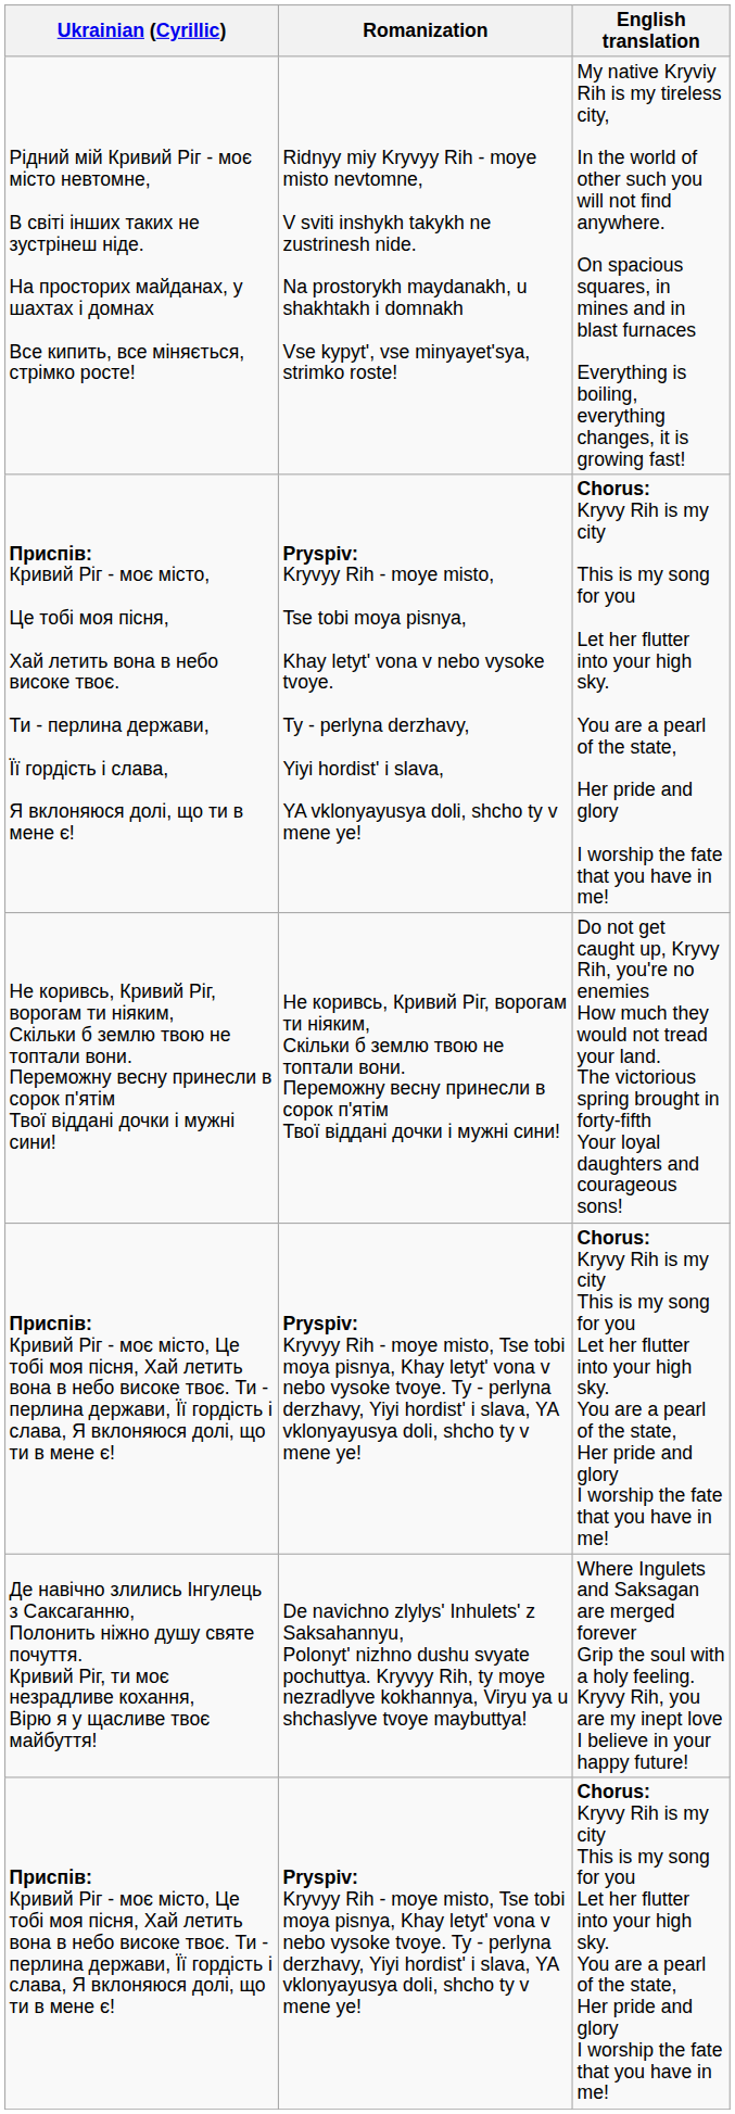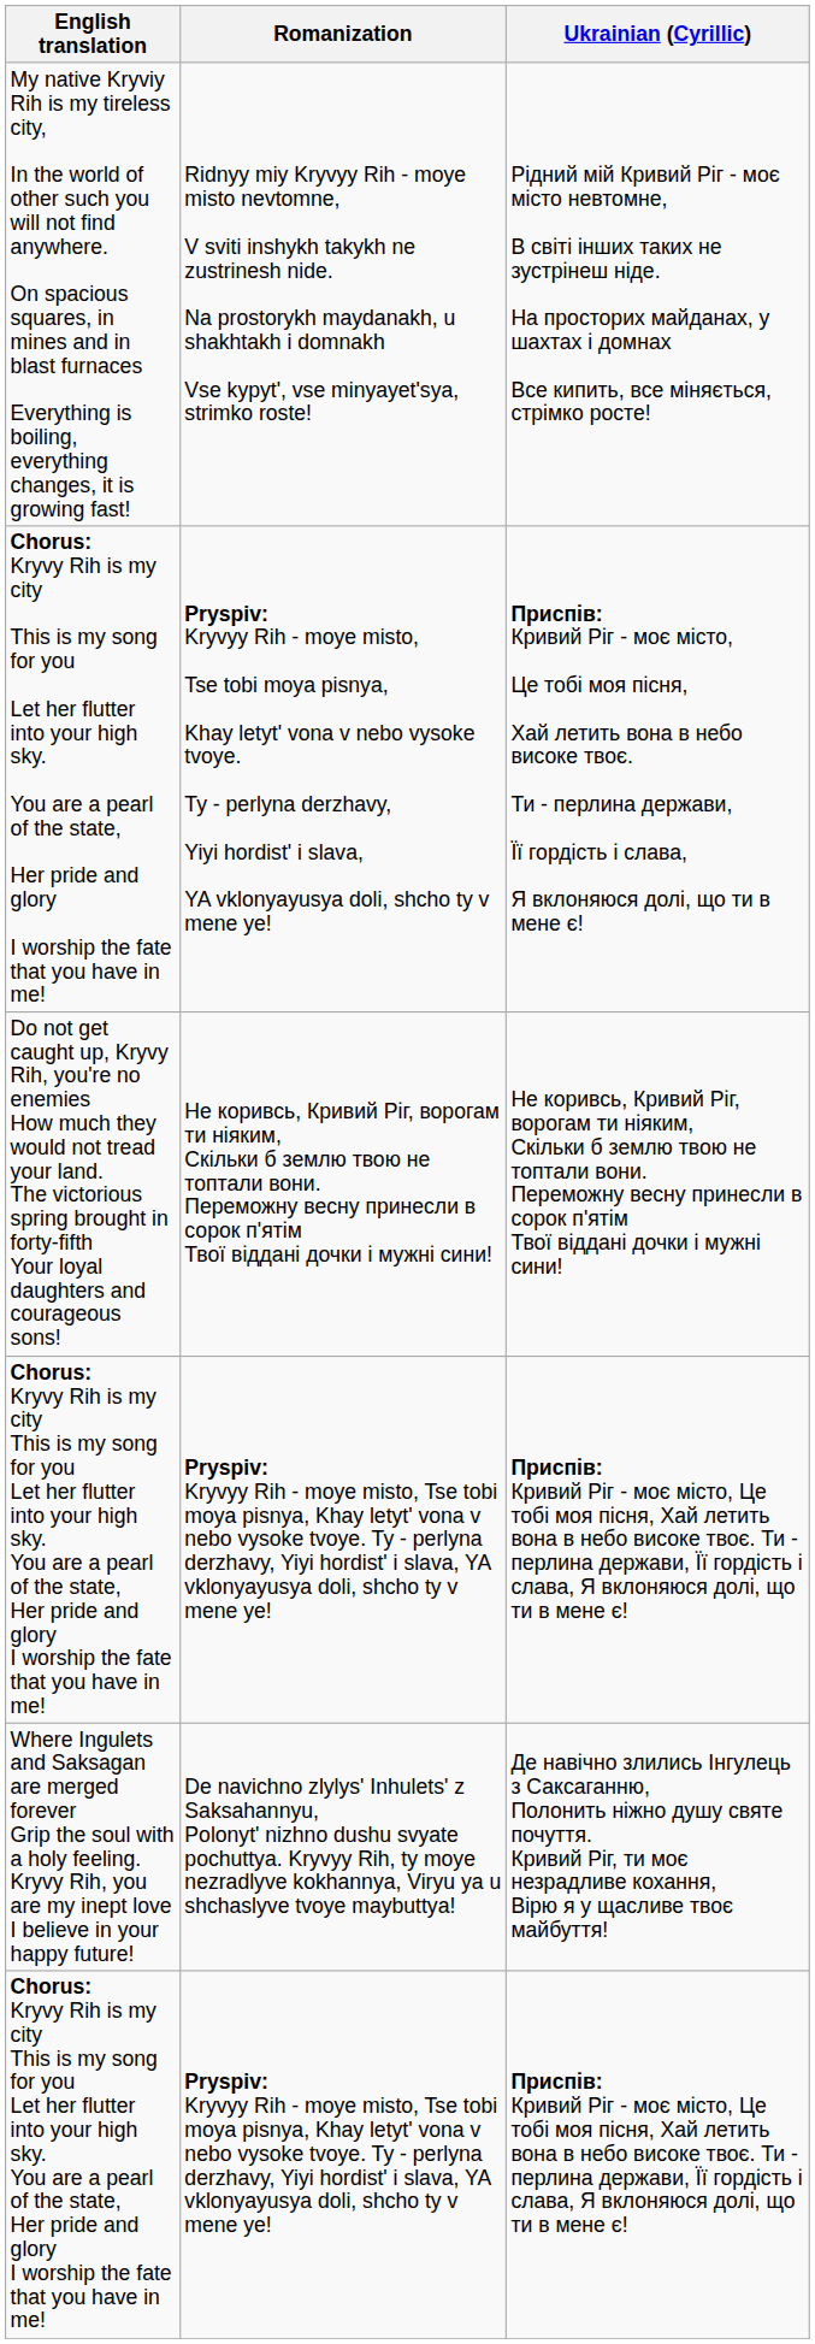columns swapped: Ukrainian (Cyrillic) <-> English translation
